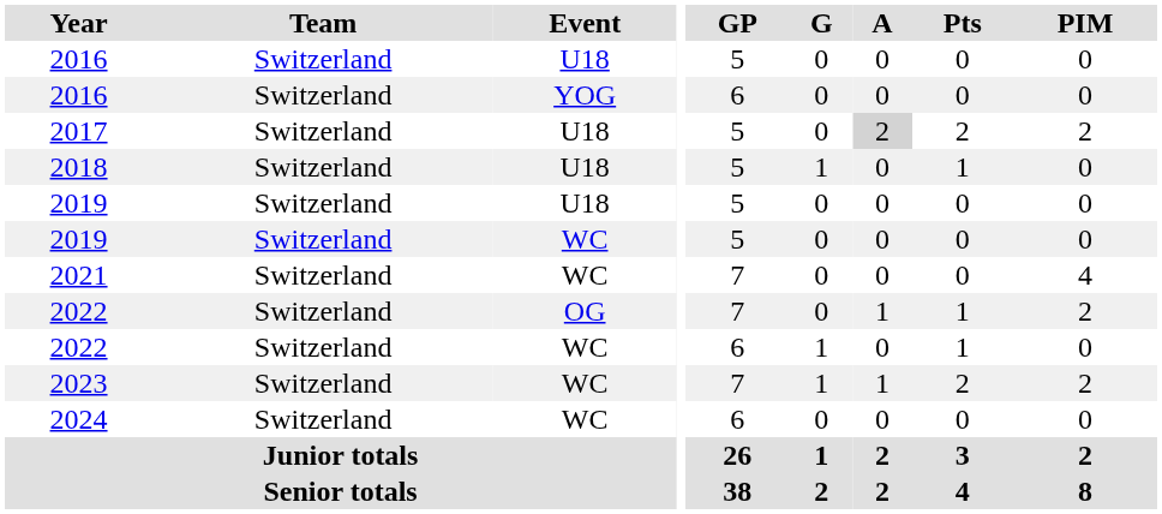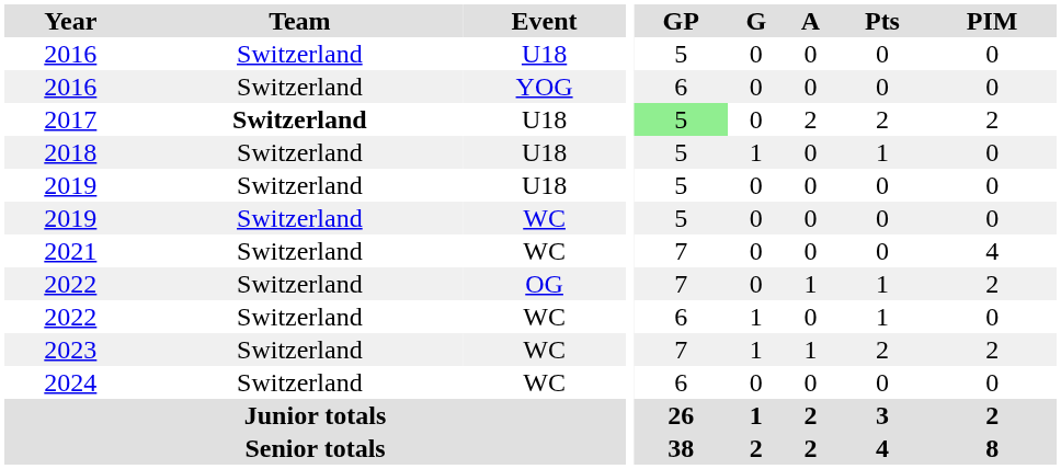2017 | Team: normal -> bold
2017 | GP: no background -> lightgreen background
2017 | A: lightgrey background -> no background
